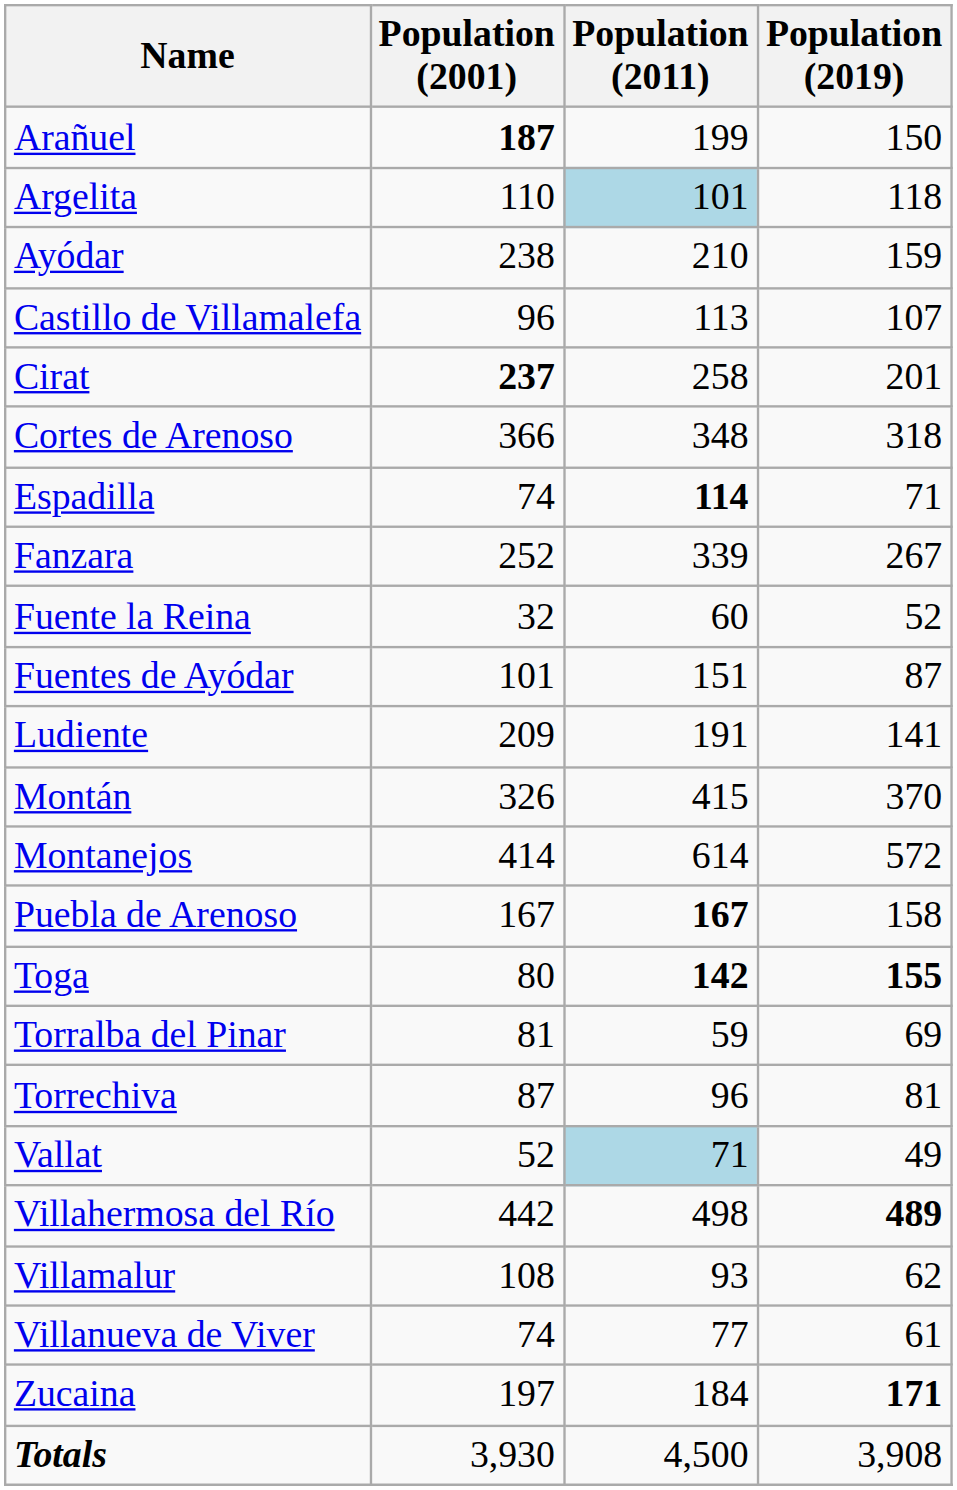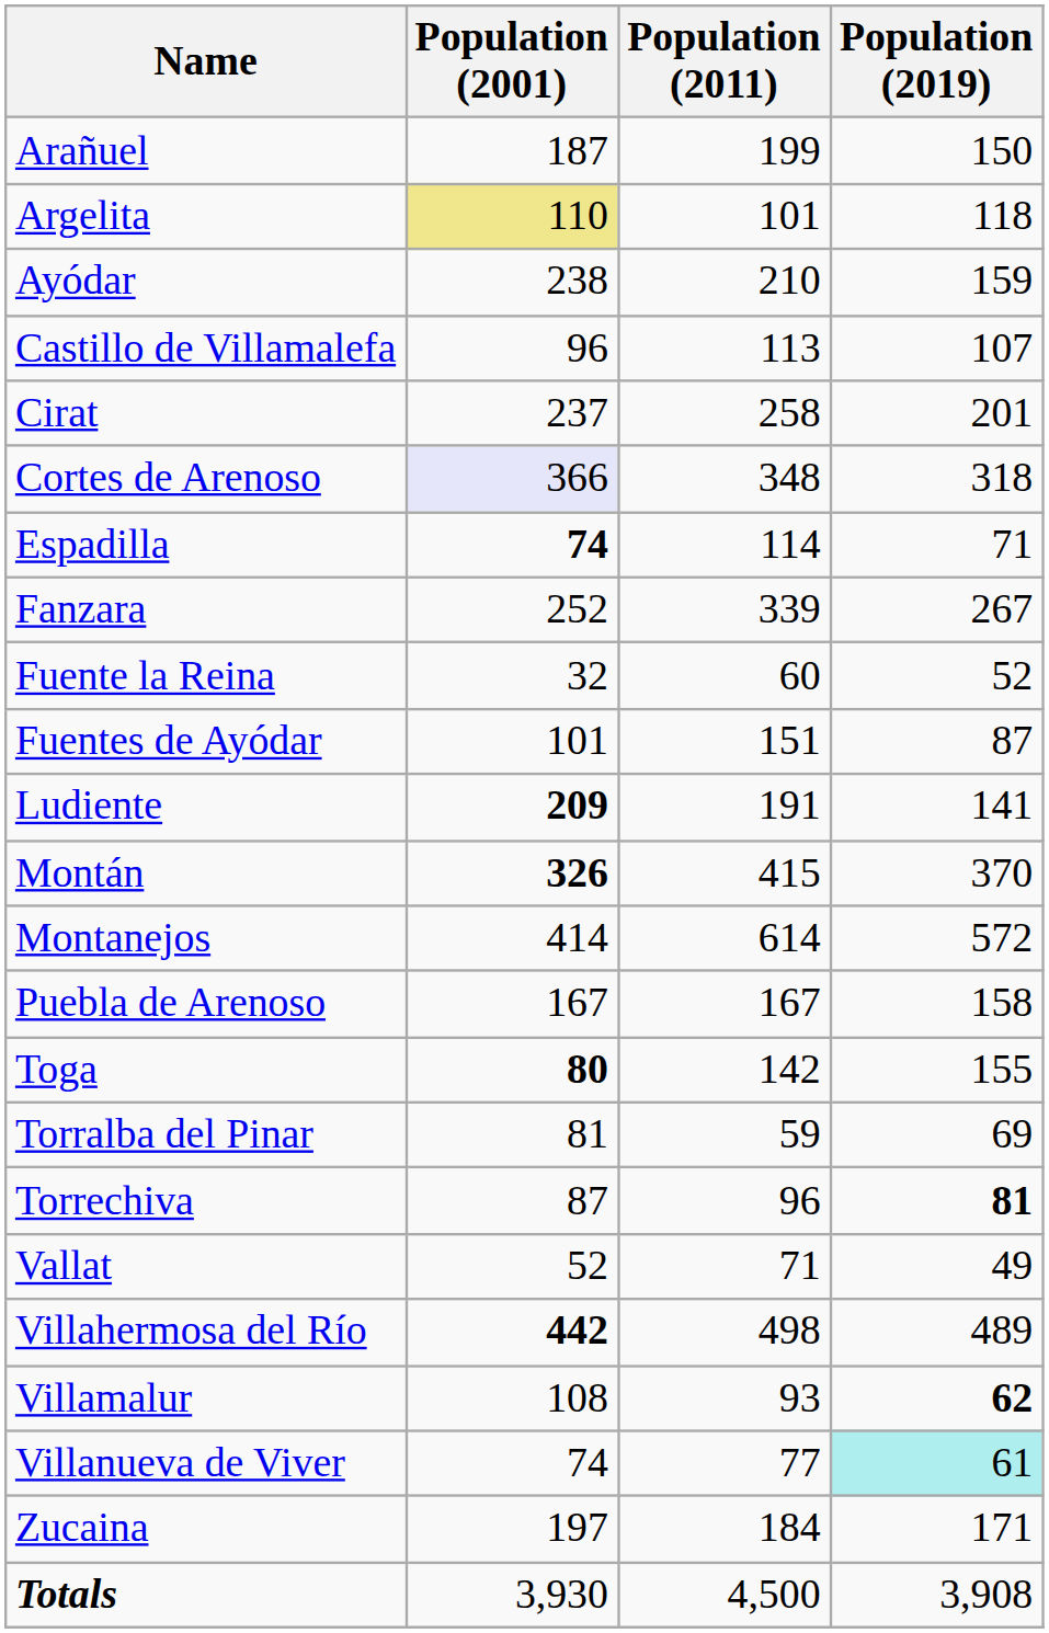Arañuel | Population (2001): bold -> normal
Argelita | Population (2001): no background -> khaki background
Argelita | Population (2011): lightblue background -> no background
Cirat | Population (2001): bold -> normal
Cortes de Arenoso | Population (2001): no background -> lavender background
Espadilla | Population (2001): normal -> bold
Espadilla | Population (2011): bold -> normal
Ludiente | Population (2001): normal -> bold
Montán | Population (2001): normal -> bold
Puebla de Arenoso | Population (2011): bold -> normal
Toga | Population (2001): normal -> bold
Toga | Population (2011): bold -> normal
Toga | Population (2019): bold -> normal
Torrechiva | Population (2019): normal -> bold
Vallat | Population (2011): lightblue background -> no background
Villahermosa del Río | Population (2001): normal -> bold
Villahermosa del Río | Population (2019): bold -> normal
Villamalur | Population (2019): normal -> bold
Villanueva de Viver | Population (2019): no background -> paleturquoise background
Zucaina | Population (2019): bold -> normal
